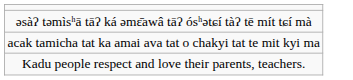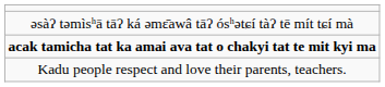row 3 | column 1: normal -> bold
